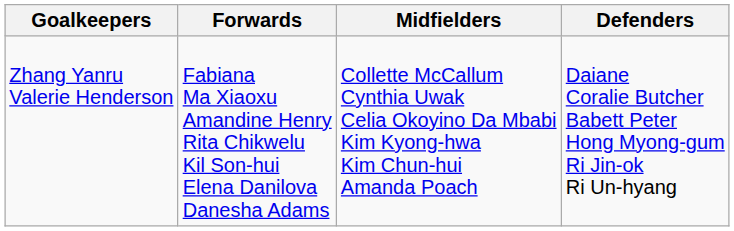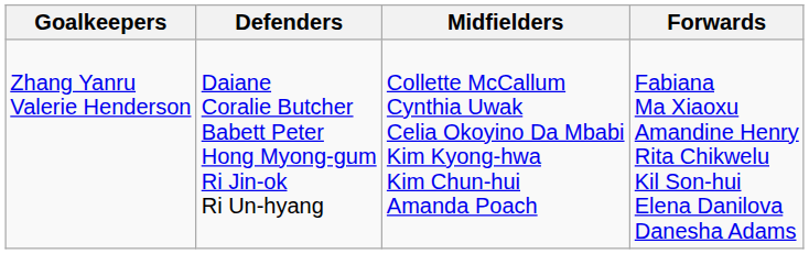columns swapped: Defenders <-> Forwards
